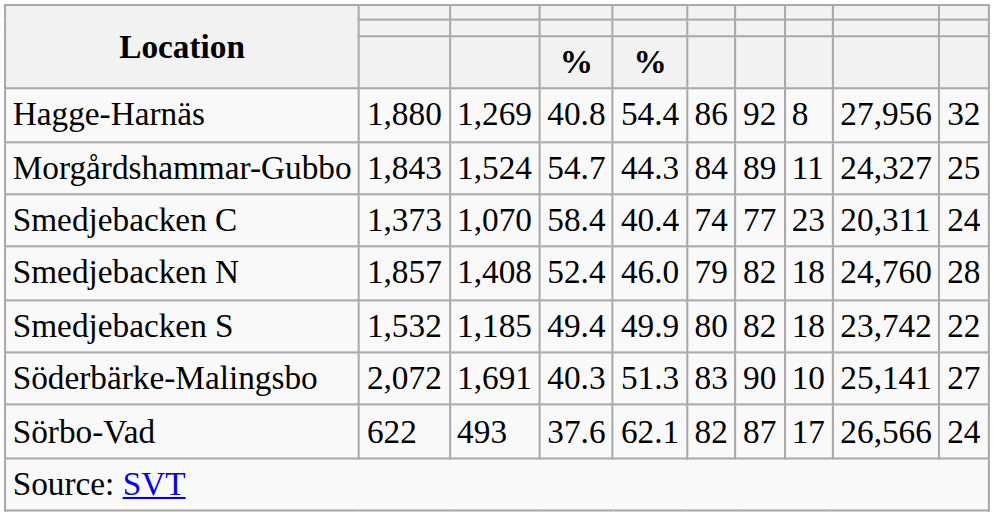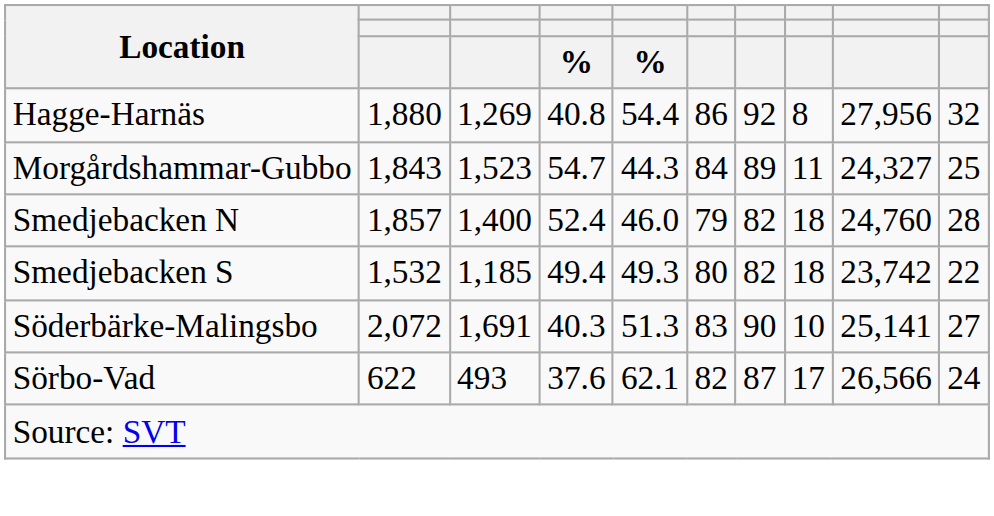Morgårdshammar-Gubbo | column 3: 1,524 -> 1,523
- row: Smedjebacken C | 1,373 | 1,070 | 58.4 | 40.4 | 74 | 77 | 23 | 20,311 | 24
Smedjebacken N | column 3: 1,408 -> 1,400
Smedjebacken S | column 5: 49.9 -> 49.3
